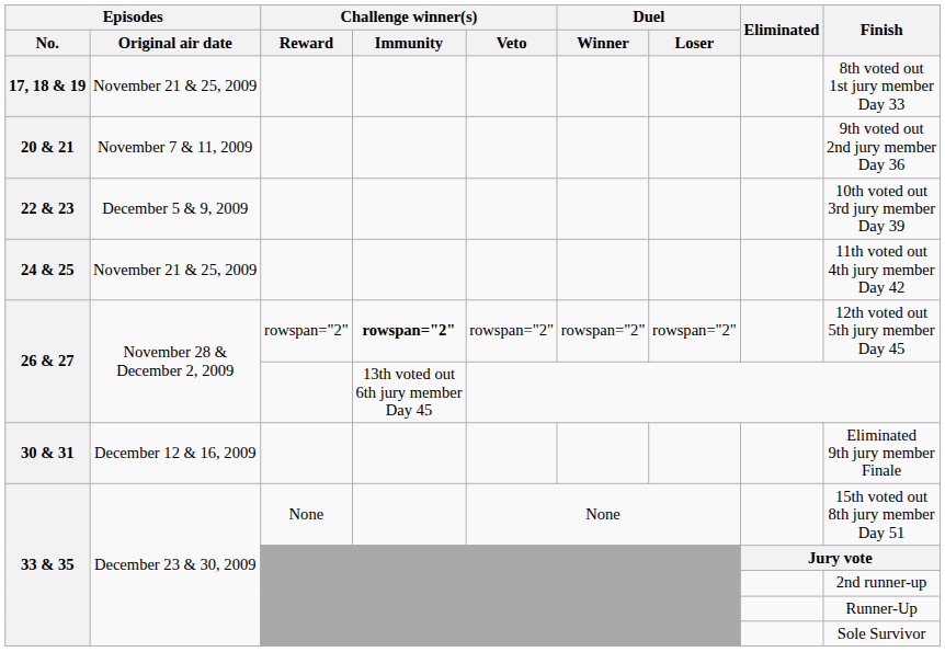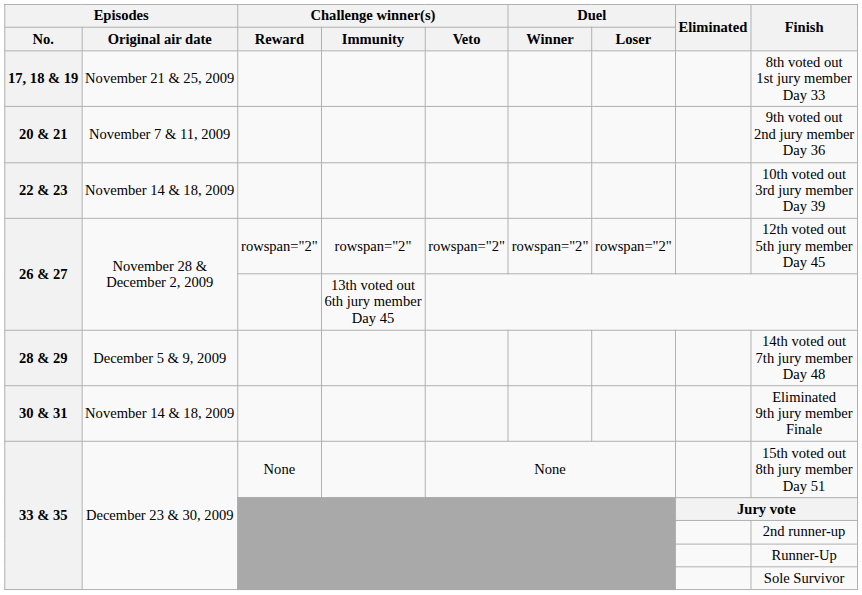22 & 23 | Episodes / Original air date: December 5 & 9, 2009 -> November 14 & 18, 2009
- row: 24 & 25 | November 21 & 25, 2009 | 11th voted out 4th jury member Day 42
26 & 27 / rowspan="2" | Challenge winner(s) / Immunity: bold -> normal
+ row: 28 & 29 | December 5 & 9, 2009 | 14th voted out 7th jury member Day 48
30 & 31 | Episodes / Original air date: December 12 & 16, 2009 -> November 14 & 18, 2009
